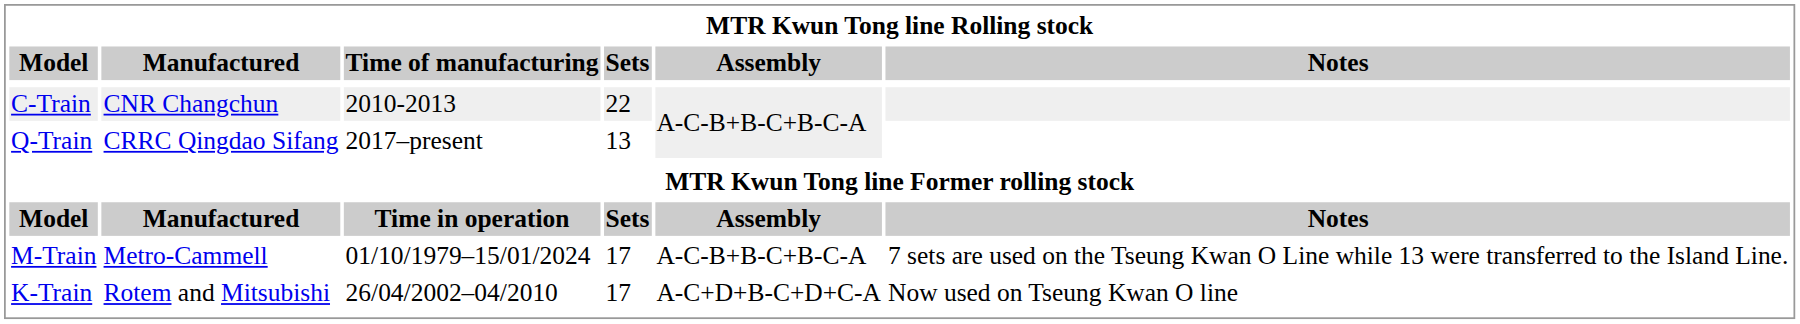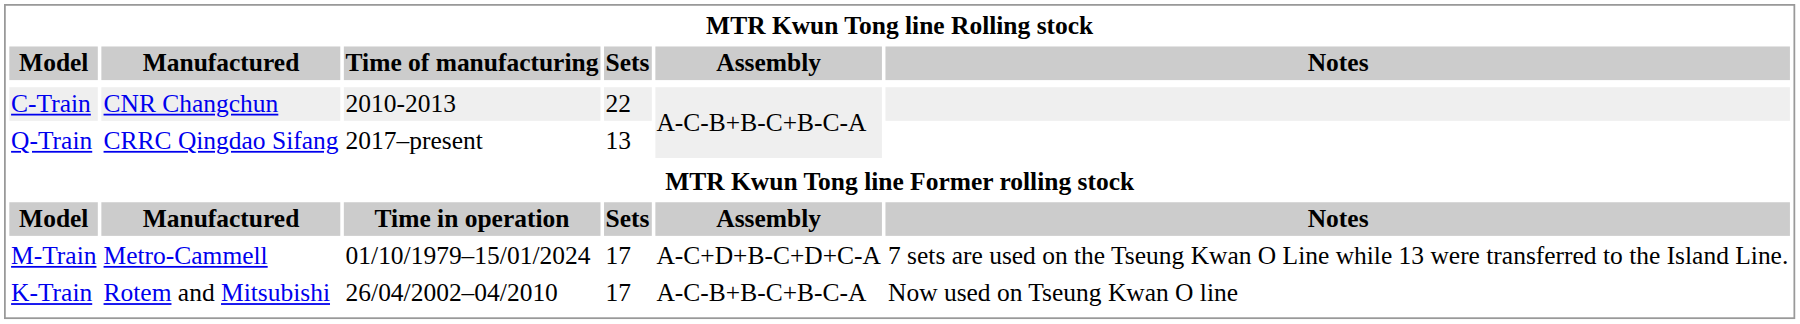M-Train | Assembly: A-C-B+B-C+B-C-A -> A-C+D+B-C+D+C-A
K-Train | Assembly: A-C+D+B-C+D+C-A -> A-C-B+B-C+B-C-A
